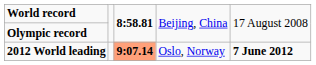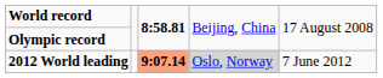2012 World leading | column 4: no background -> lightgrey background
2012 World leading | column 5: bold -> normal
